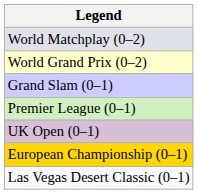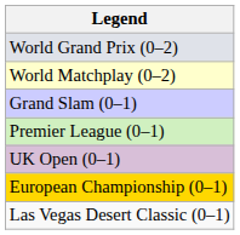row 2 | column 1: World Matchplay (0–2) -> World Grand Prix (0–2)
row 3 | column 1: World Grand Prix (0–2) -> World Matchplay (0–2)
